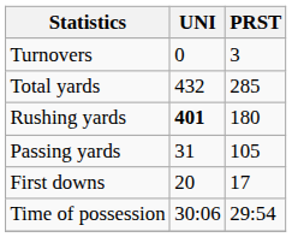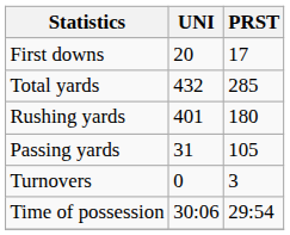rows swapped: First downs <-> Turnovers
Rushing yards | UNI: bold -> normal
